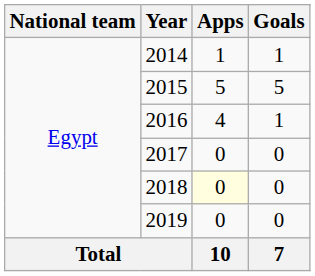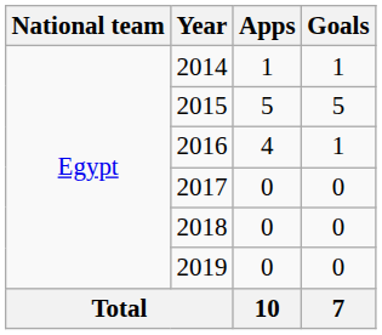2018 | Apps: lightyellow background -> no background
